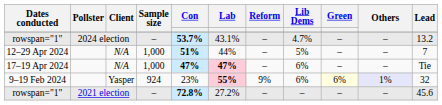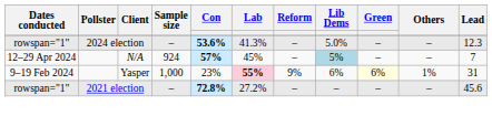rowspan="1" / 2024 election | Con: 53.7% -> 53.6%
rowspan="1" / 2024 election | Lab: 43.1% -> 41.3%
rowspan="1" / 2024 election | Lib Dems: 4.7% -> 5.0%
rowspan="1" / 2024 election | Lead: 13.2 -> 12.3
12–29 Apr 2024 | Sample size: 1,000 -> 924
12–29 Apr 2024 | Con: 51% -> 57%
12–29 Apr 2024 | Lab: 44% -> 45%
12–29 Apr 2024 | Lib Dems: no background -> lightblue background
- row: 17–19 Apr 2024 | N/A | 1,000 | 47% | 47% | – | 6% | – | – | Tie
9–19 Feb 2024 | Sample size: 924 -> 1,000
9–19 Feb 2024 | Others: lavender background -> no background
9–19 Feb 2024 | Lead: 32 -> 31
